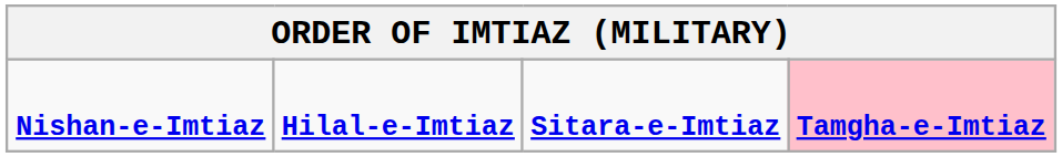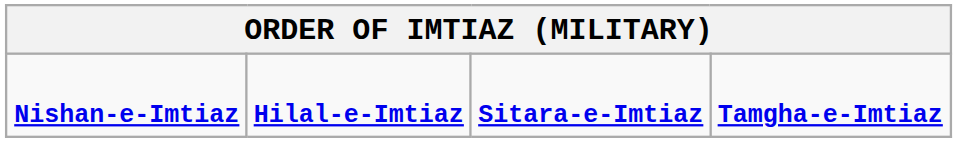Nishan-e-Imtiaz | column 4: pink background -> no background
